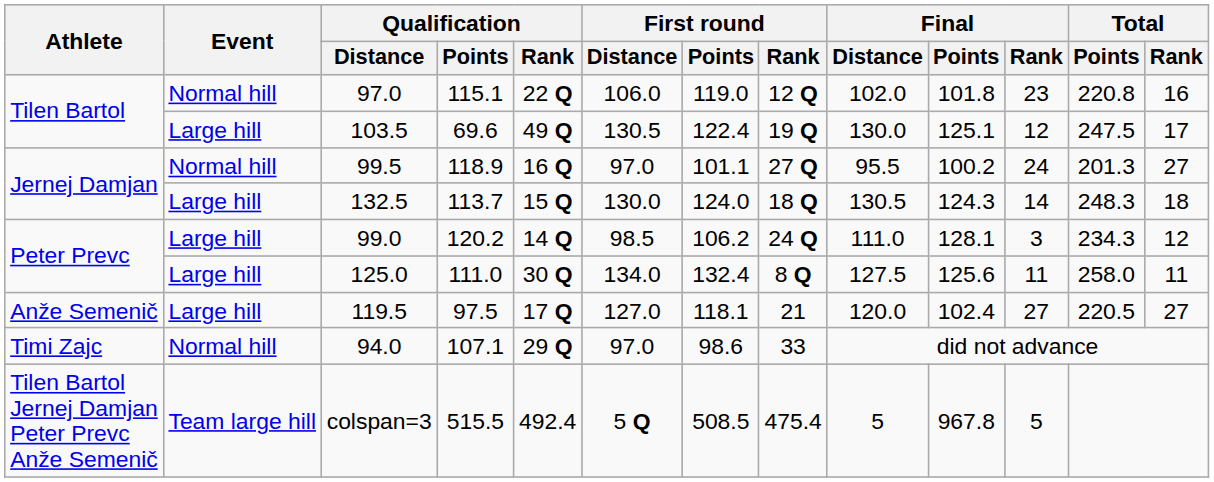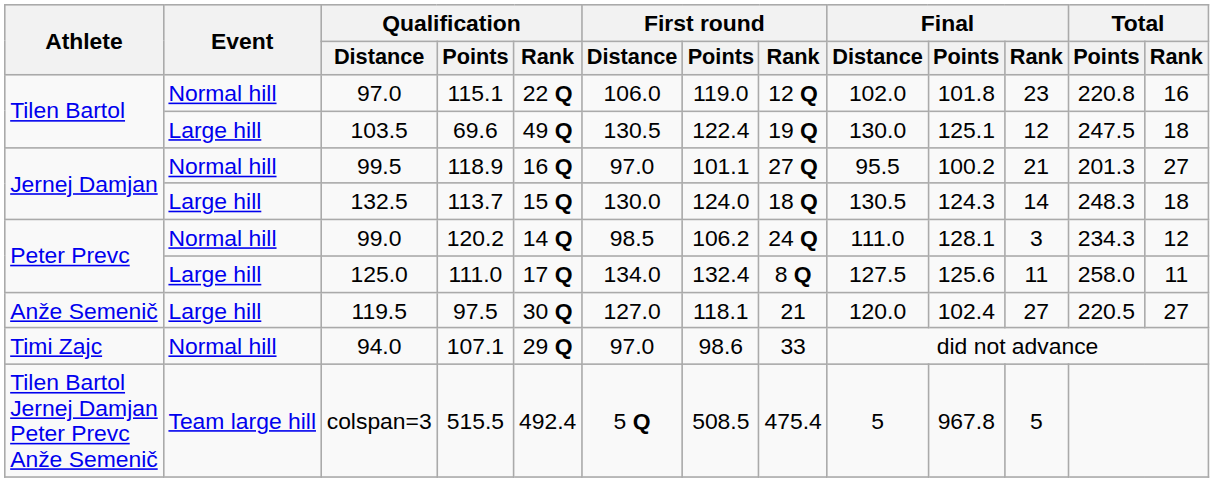103.5 | Total / Rank: 17 -> 18
99.5 | Final / Rank: 24 -> 21
99.0 | Event: Large hill -> Normal hill
125.0 | Qualification / Rank: 30 Q -> 17 Q
119.5 | Qualification / Rank: 17 Q -> 30 Q
